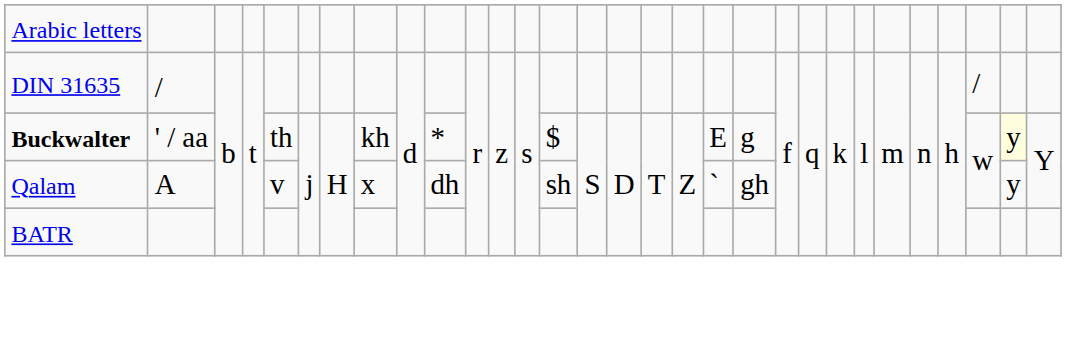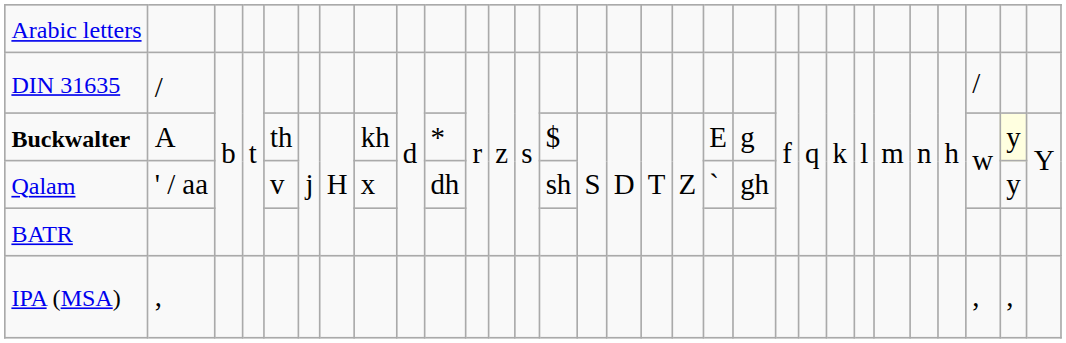Buckwalter | column 2: ' / aa -> A
Qalam | column 2: A -> ' / aa
+ row: IPA (MSA) | , | , | ,
